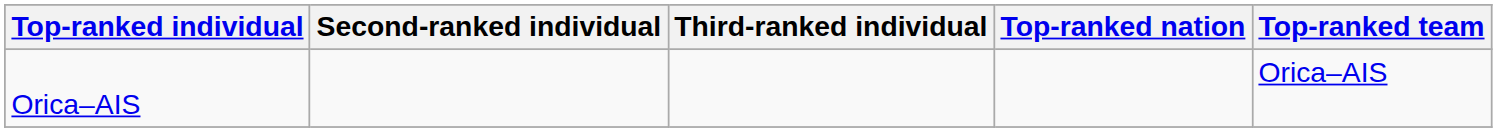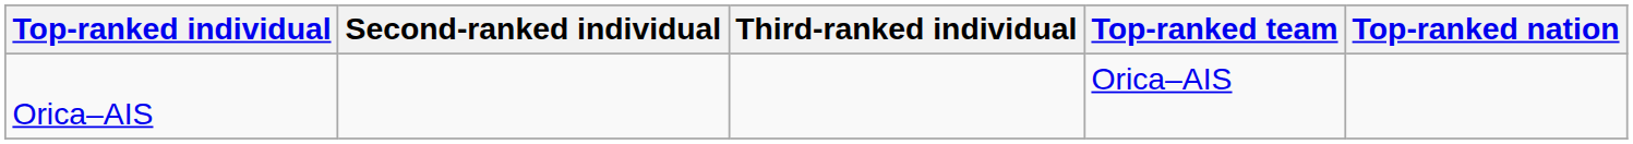columns swapped: Top-ranked team <-> Top-ranked nation
